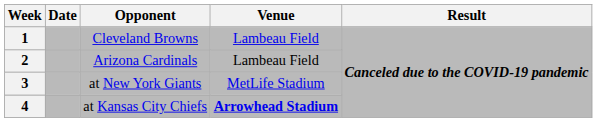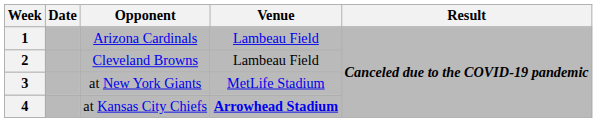1 | Opponent: Cleveland Browns -> Arizona Cardinals
2 | Opponent: Arizona Cardinals -> Cleveland Browns
